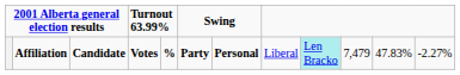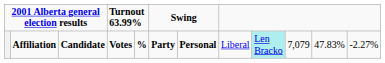Affiliation | column 10: 7,479 -> 7,079
